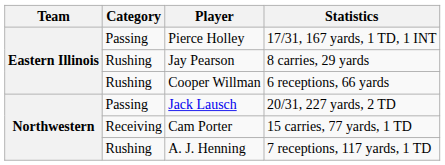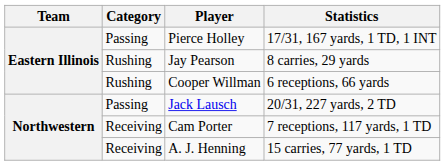Cam Porter | Statistics: 15 carries, 77 yards, 1 TD -> 7 receptions, 117 yards, 1 TD
A. J. Henning | Category: Rushing -> Receiving
A. J. Henning | Statistics: 7 receptions, 117 yards, 1 TD -> 15 carries, 77 yards, 1 TD
